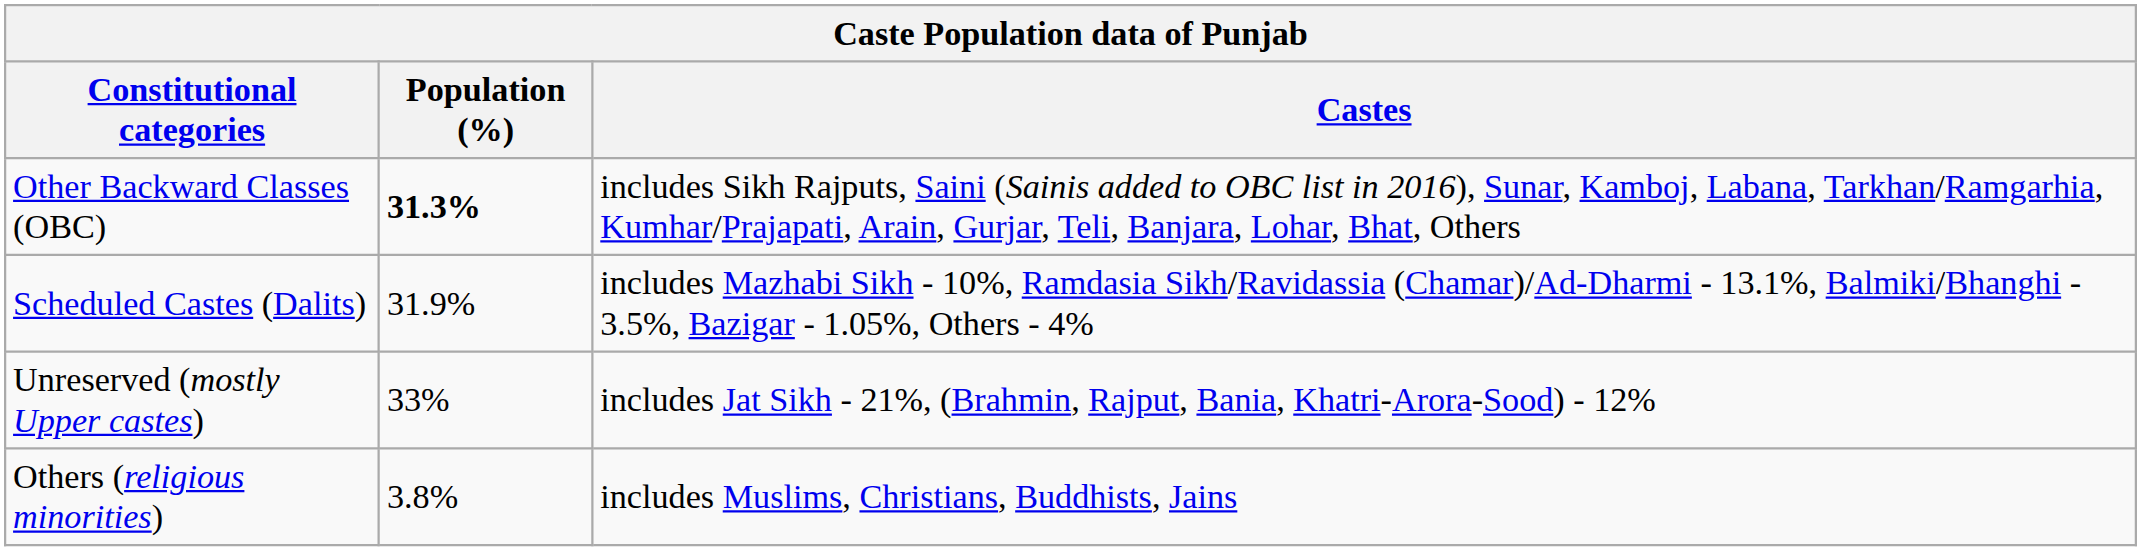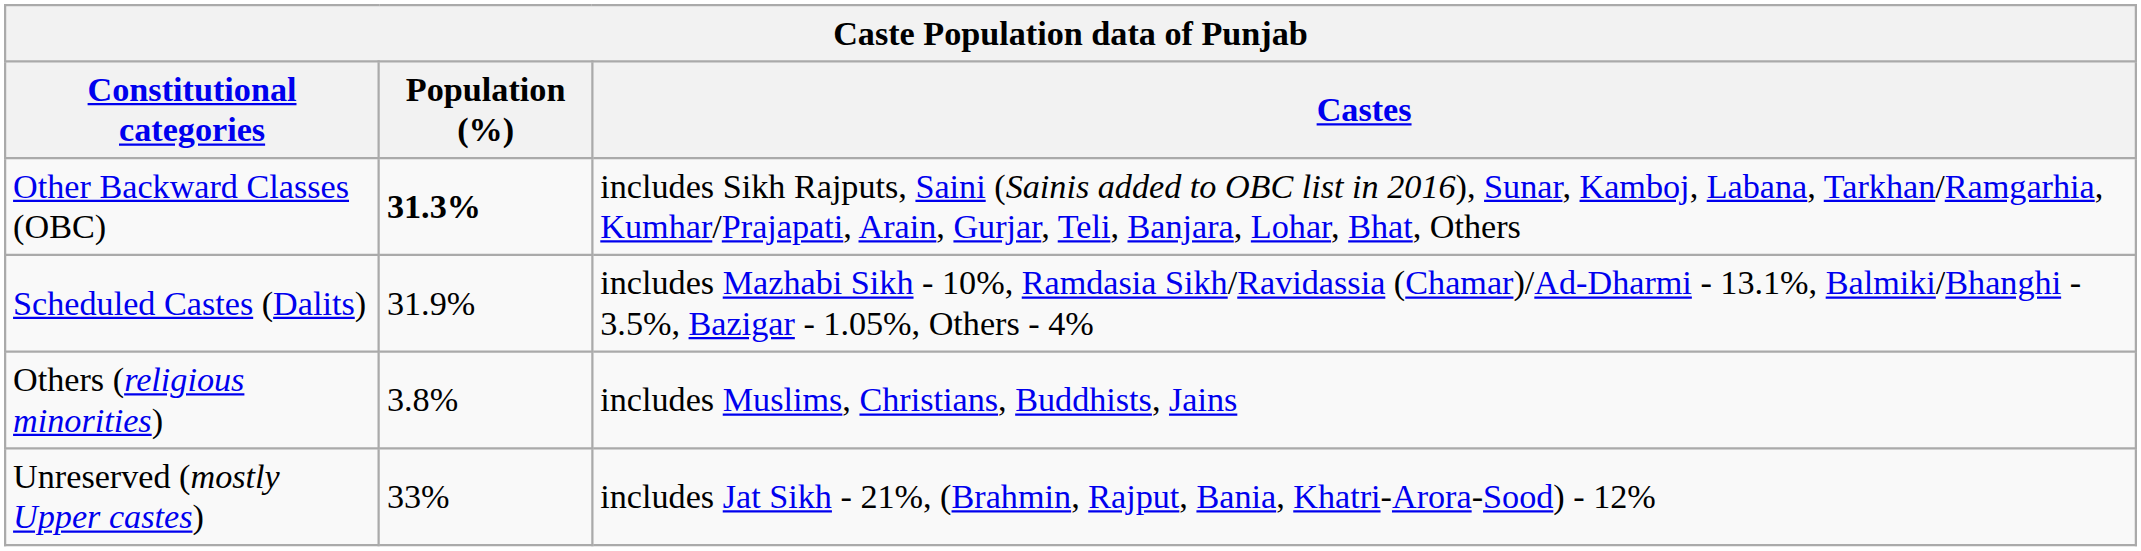rows swapped: Unreserved (mostly Upper castes) <-> Others (religious minorities)
